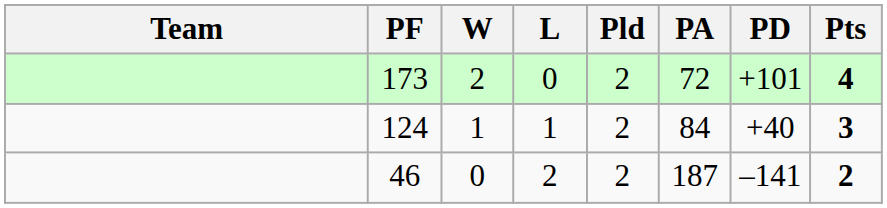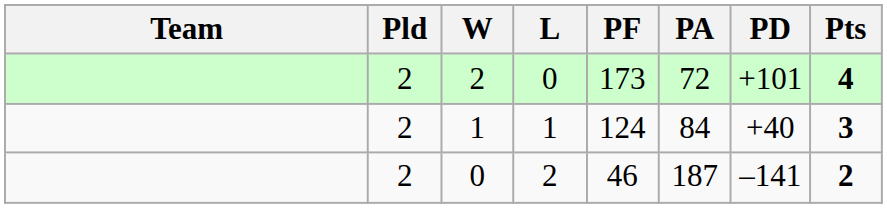columns swapped: Pld <-> PF
